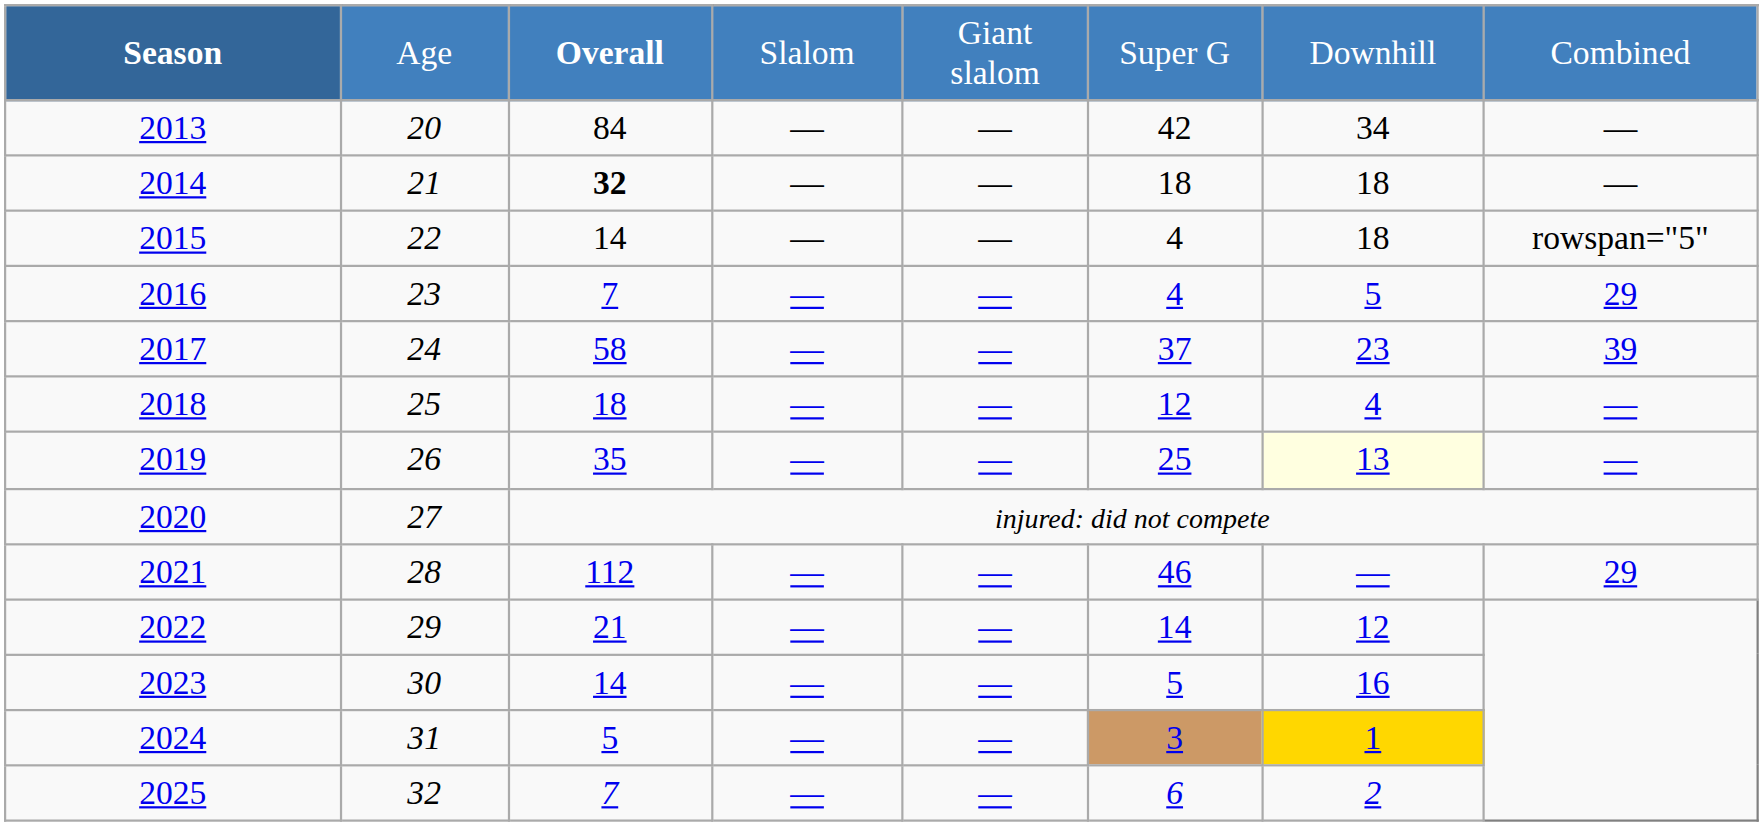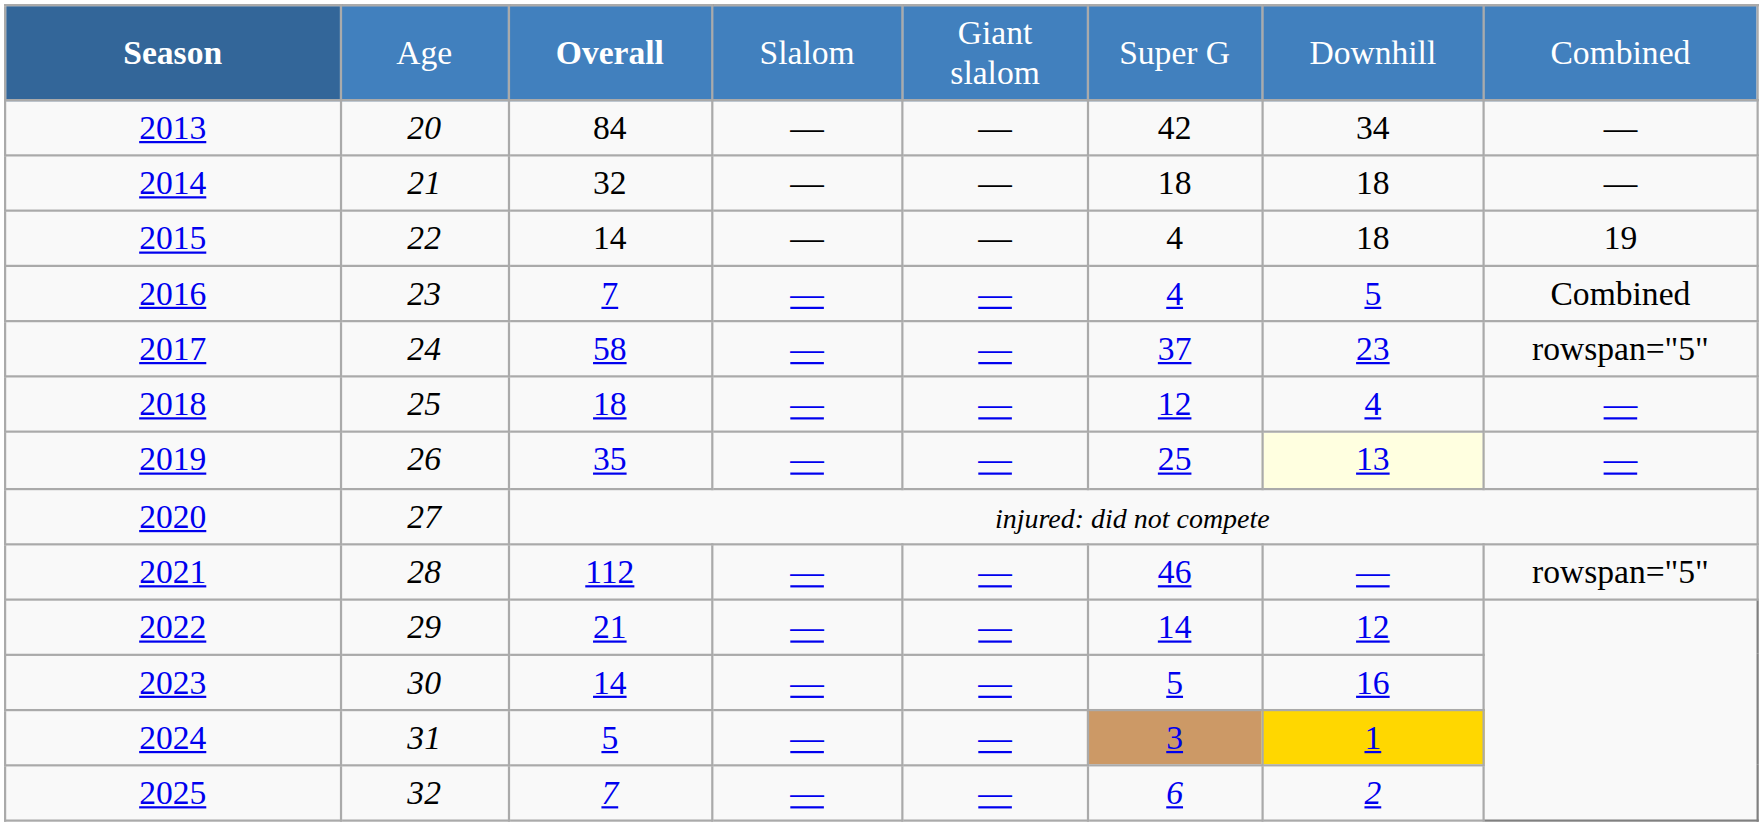2014 | column 3: bold -> normal
2015 | column 8: rowspan="5" -> 19
2016 | column 8: 29 -> Combined
2017 | column 8: 39 -> rowspan="5"
2021 | column 8: 29 -> rowspan="5"
